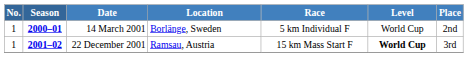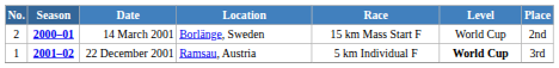14 March 2001 | No.: 1 -> 2
14 March 2001 | Race: 5 km Individual F -> 15 km Mass Start F
22 December 2001 | Race: 15 km Mass Start F -> 5 km Individual F
